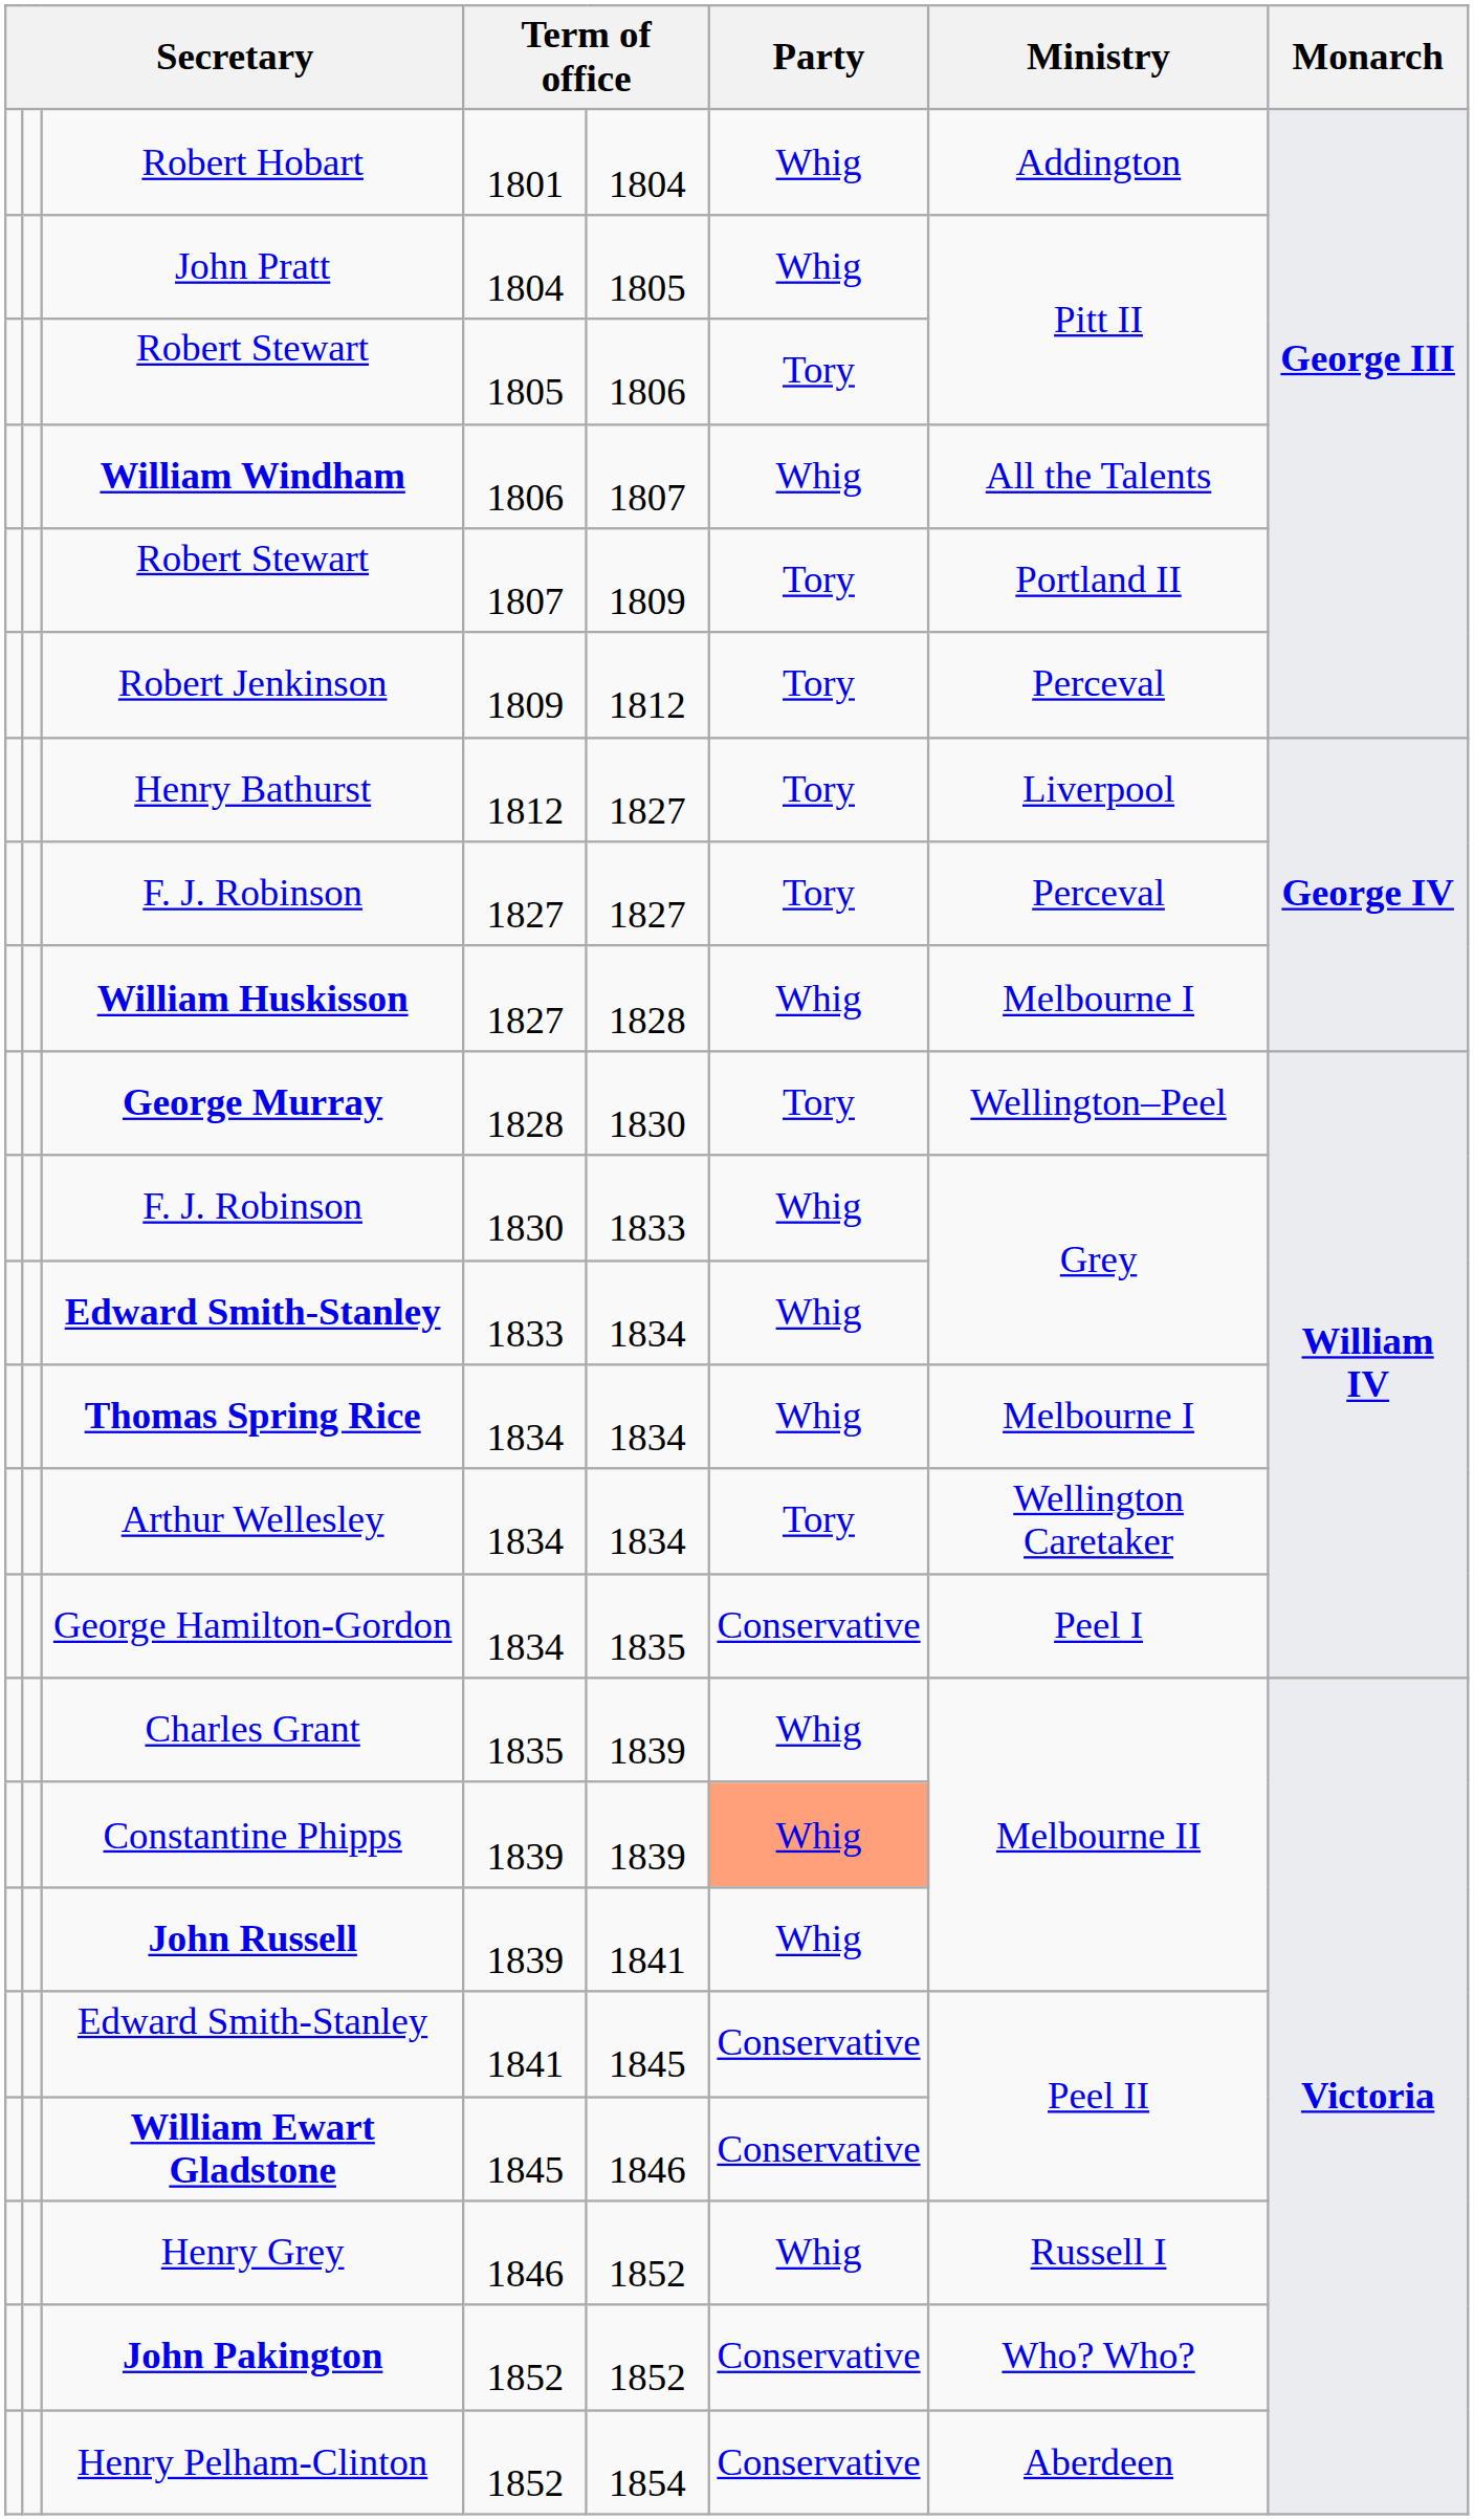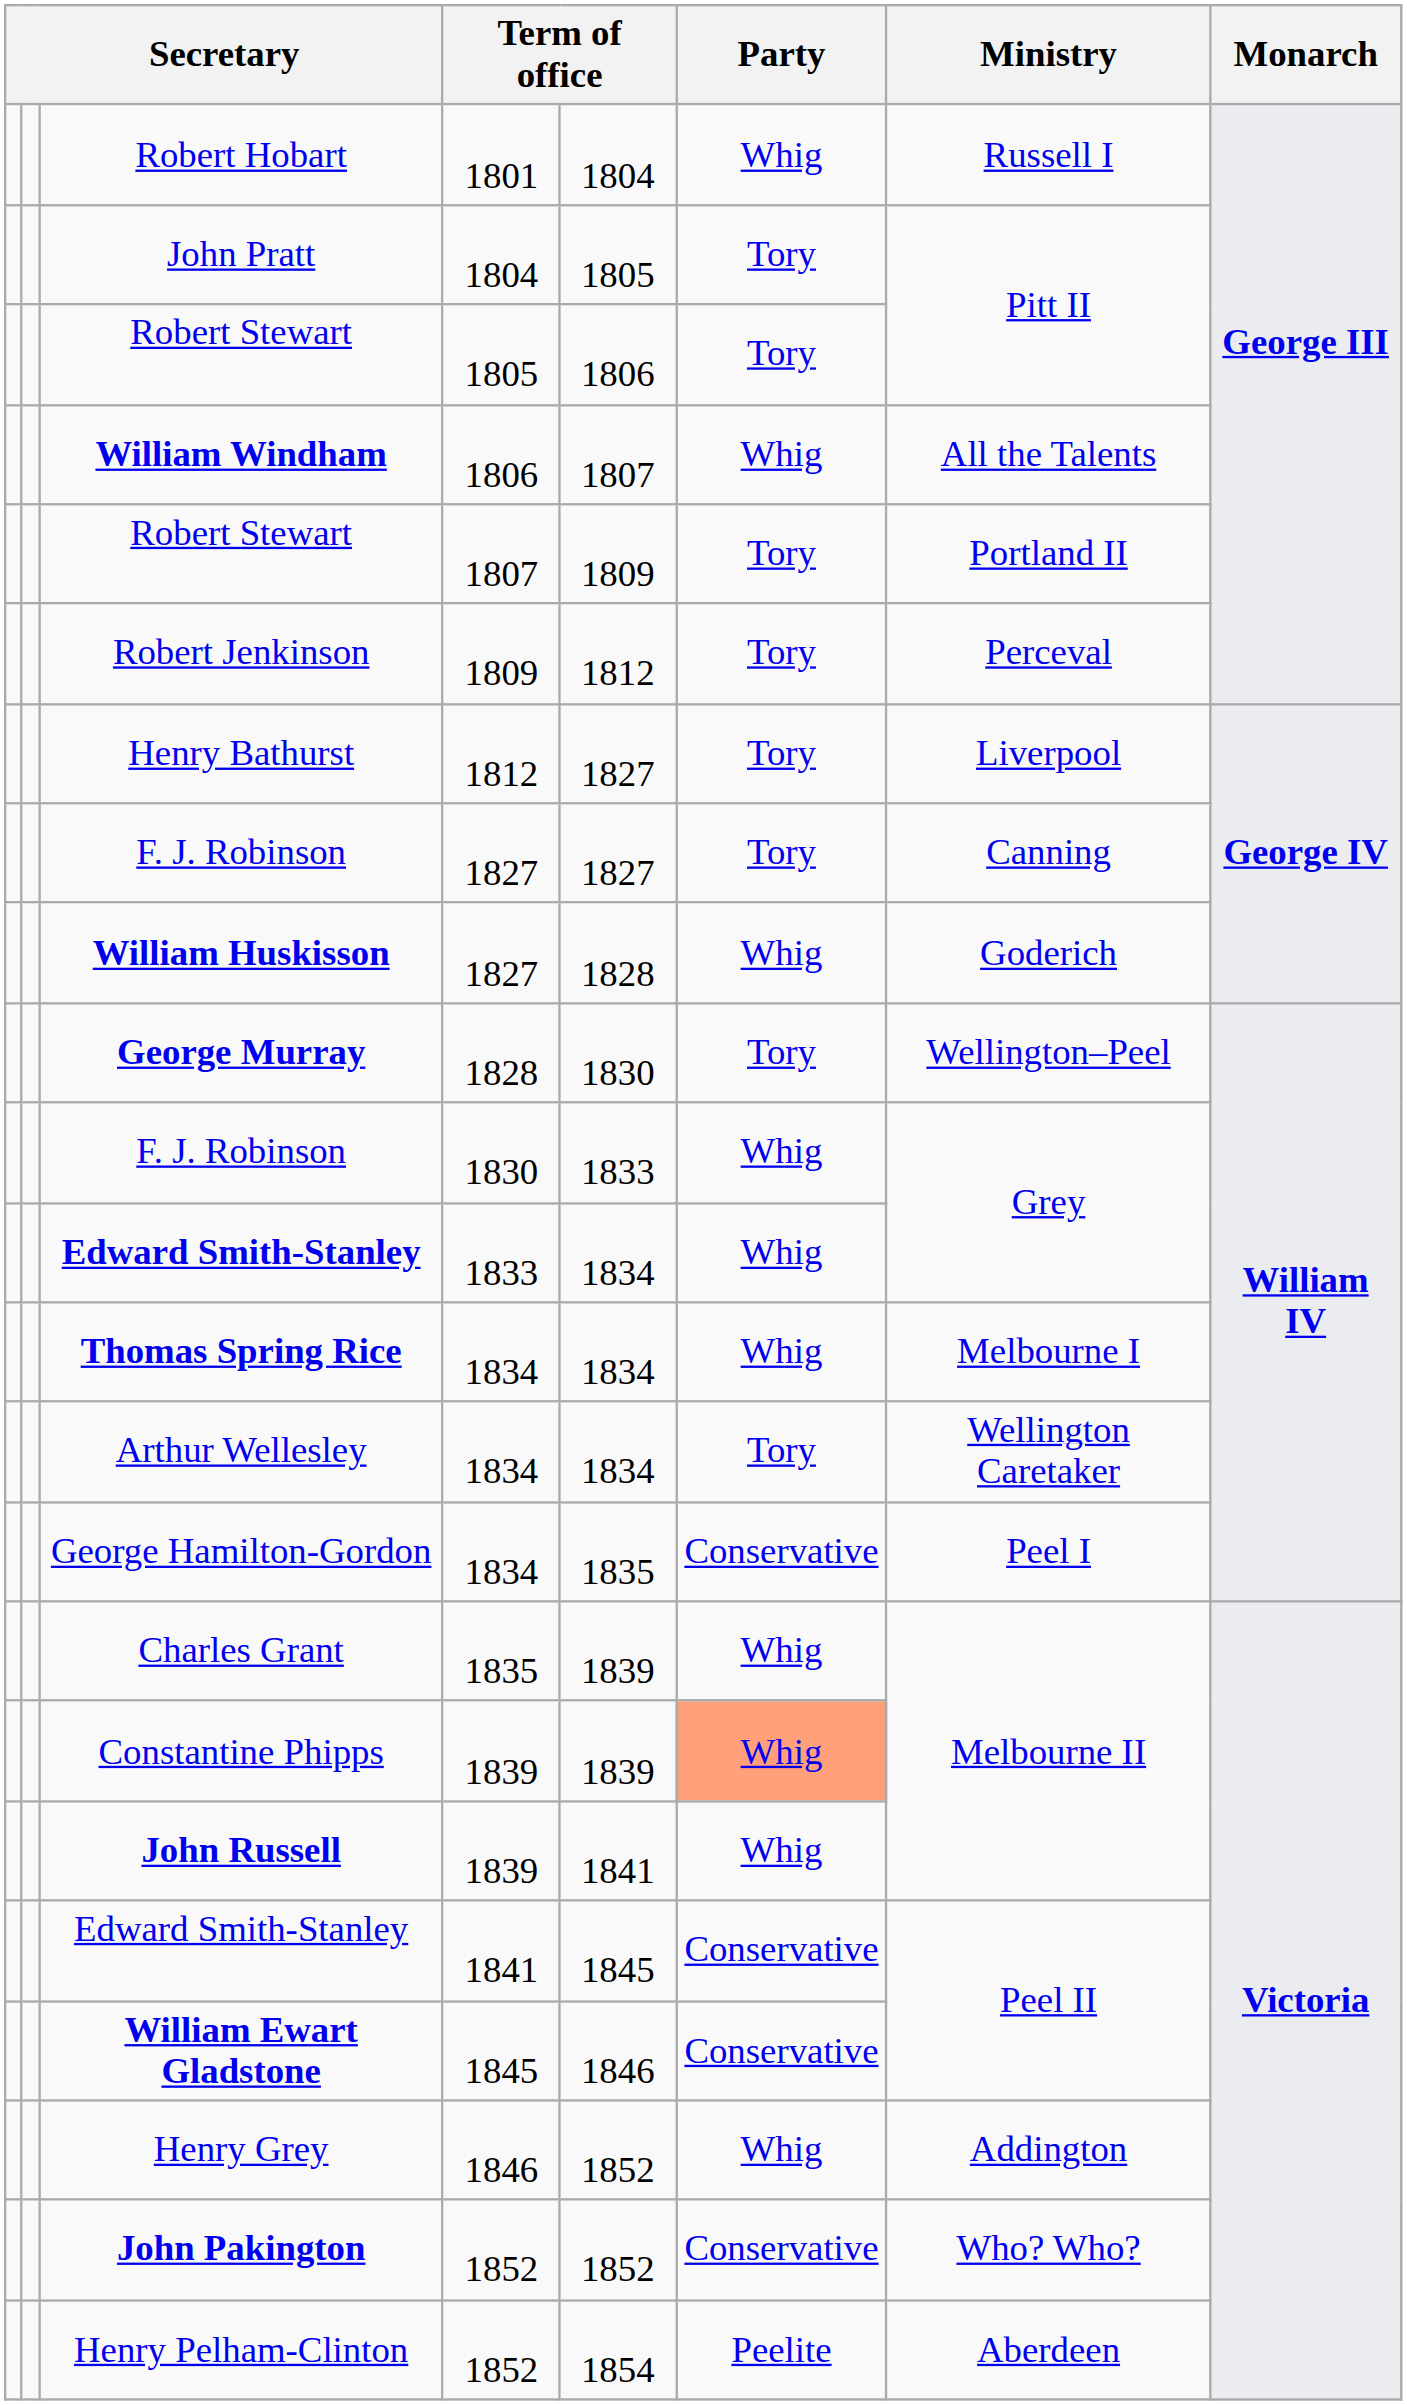Robert Hobart | Ministry: Addington -> Russell I
John Pratt | Party: Whig -> Tory
F. J. Robinson / 1827 | Ministry: Perceval -> Canning
William Huskisson | Ministry: Melbourne I -> Goderich
Henry Grey | Ministry: Russell I -> Addington
Henry Pelham-Clinton | Party: Conservative -> Peelite
